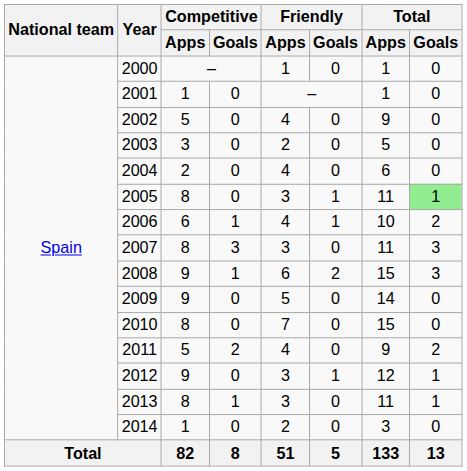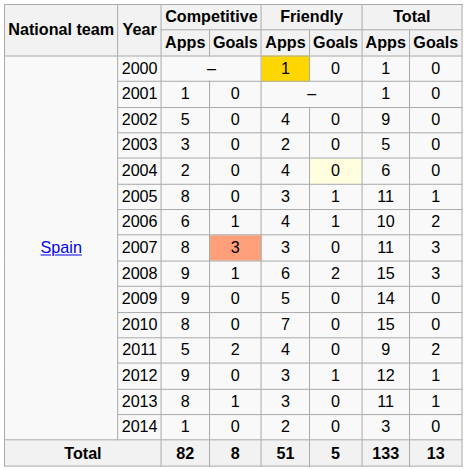2000 | Friendly / Apps: no background -> gold background
2004 | Friendly / Goals: no background -> lightyellow background
2005 | Total / Goals: lightgreen background -> no background
2007 | Competitive / Goals: no background -> lightsalmon background
